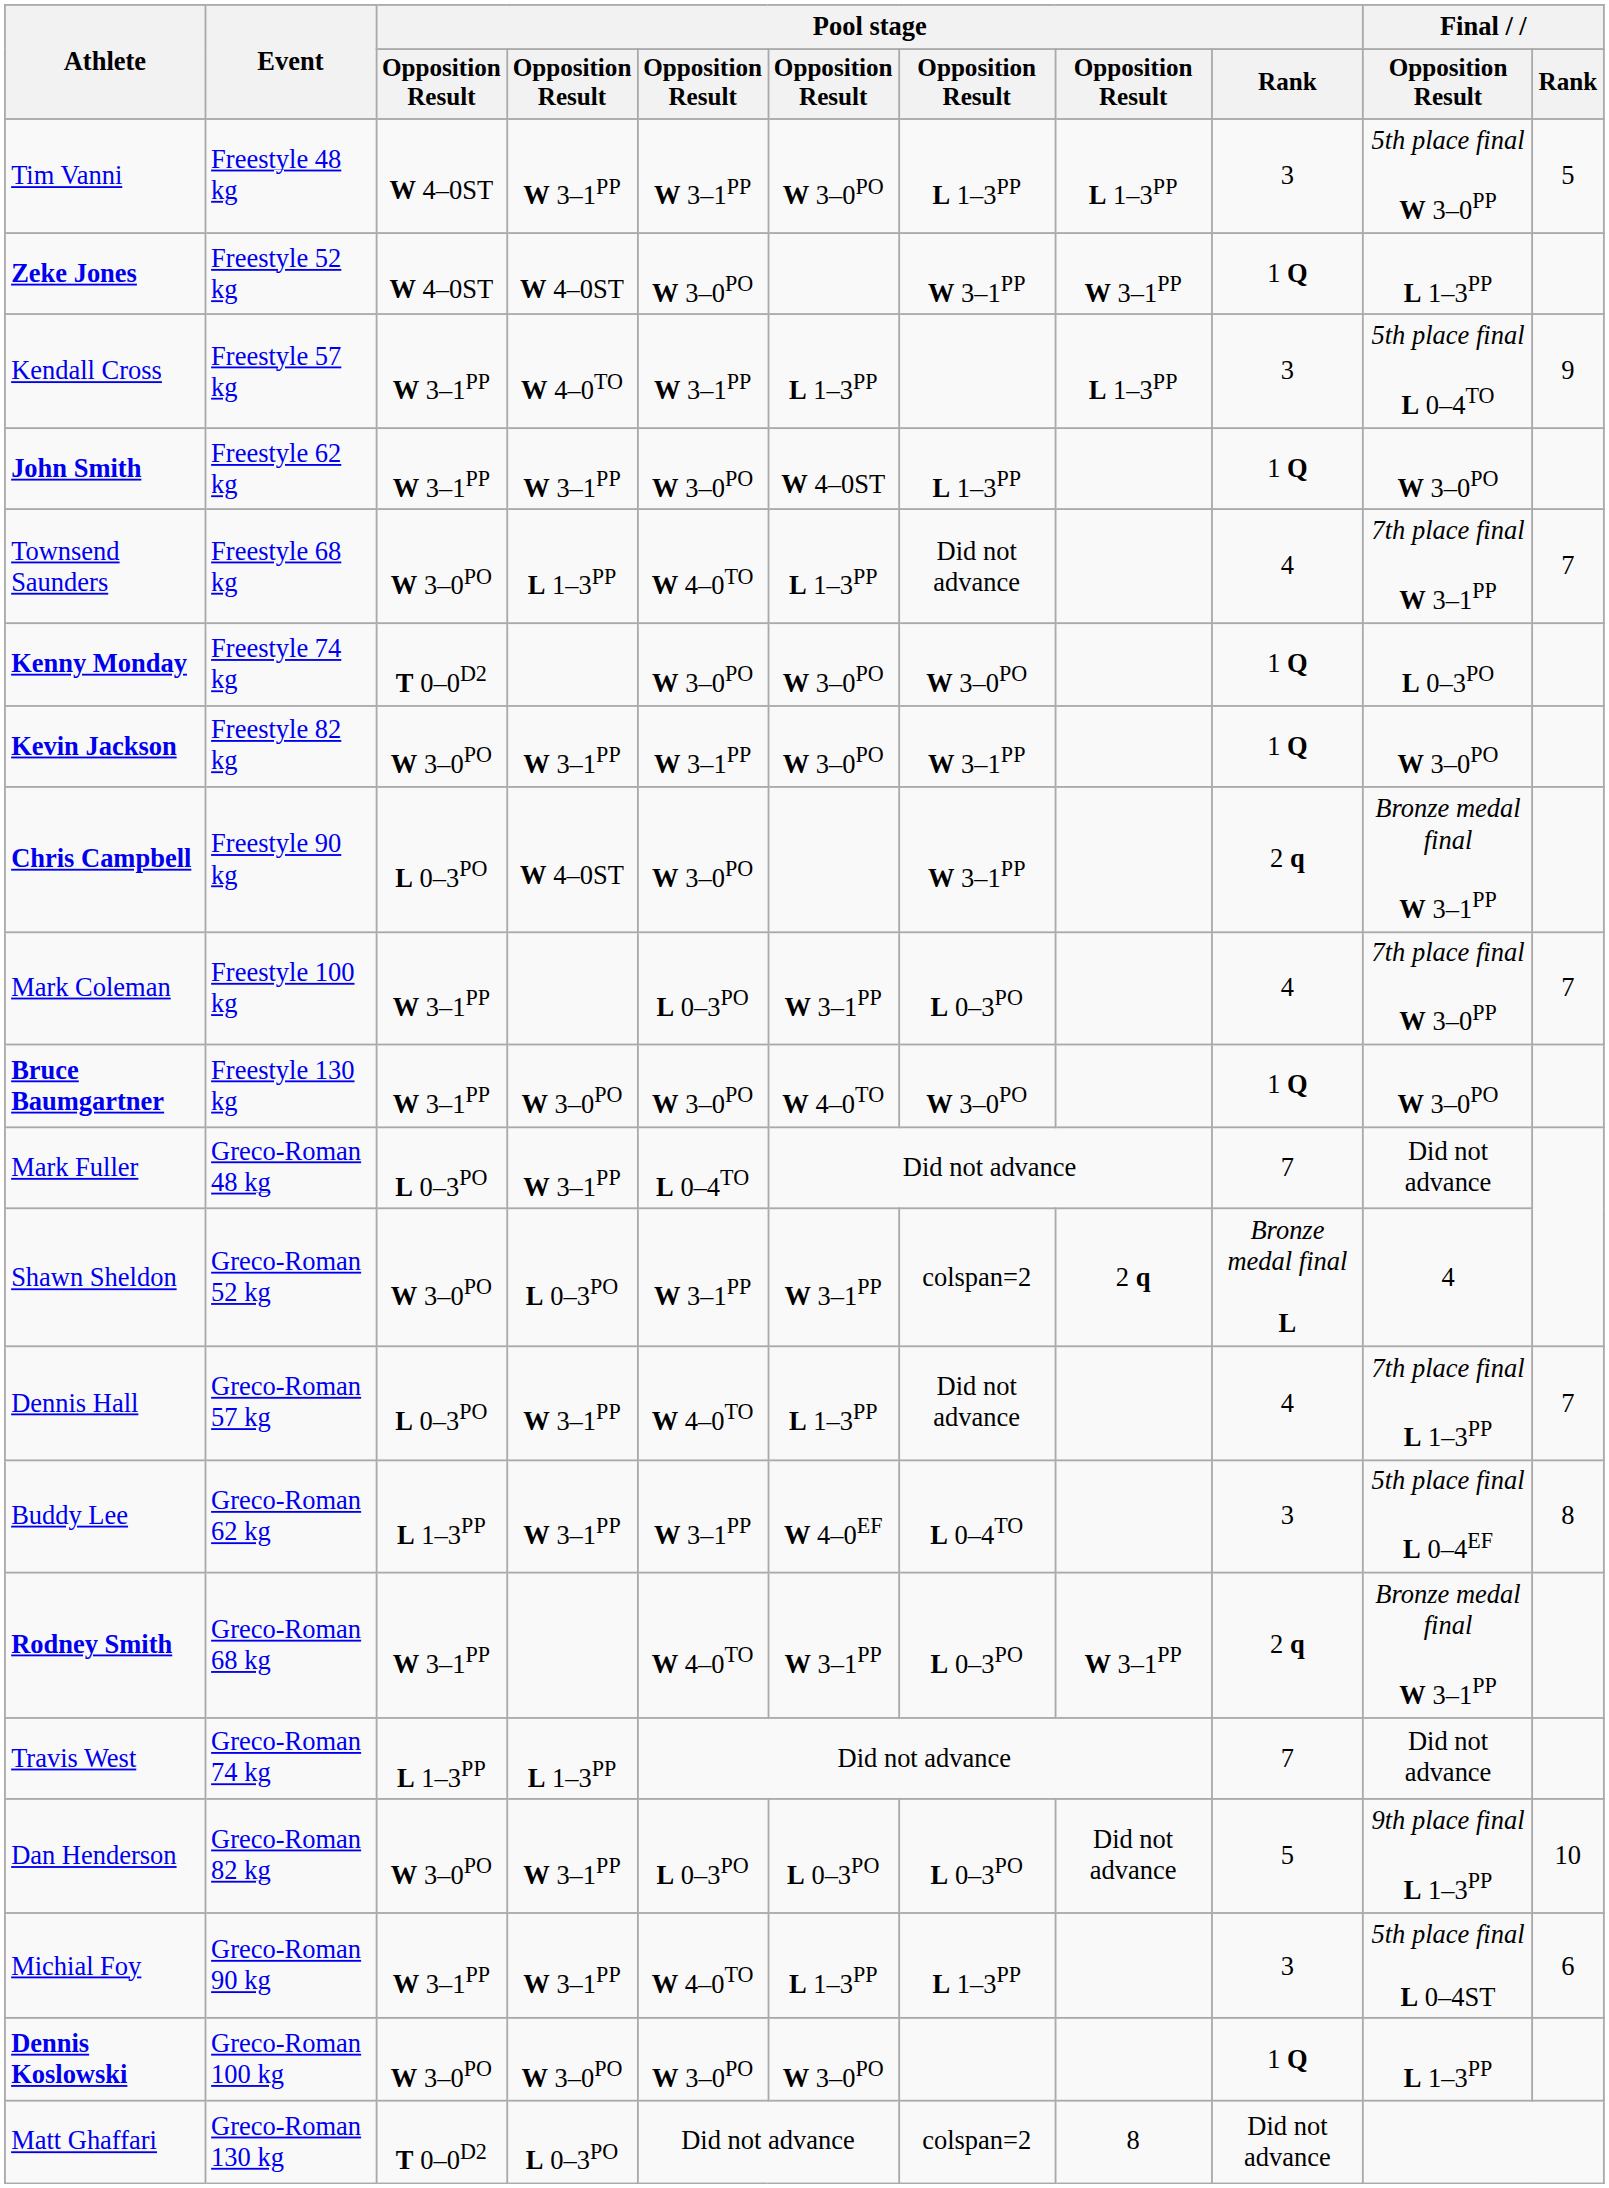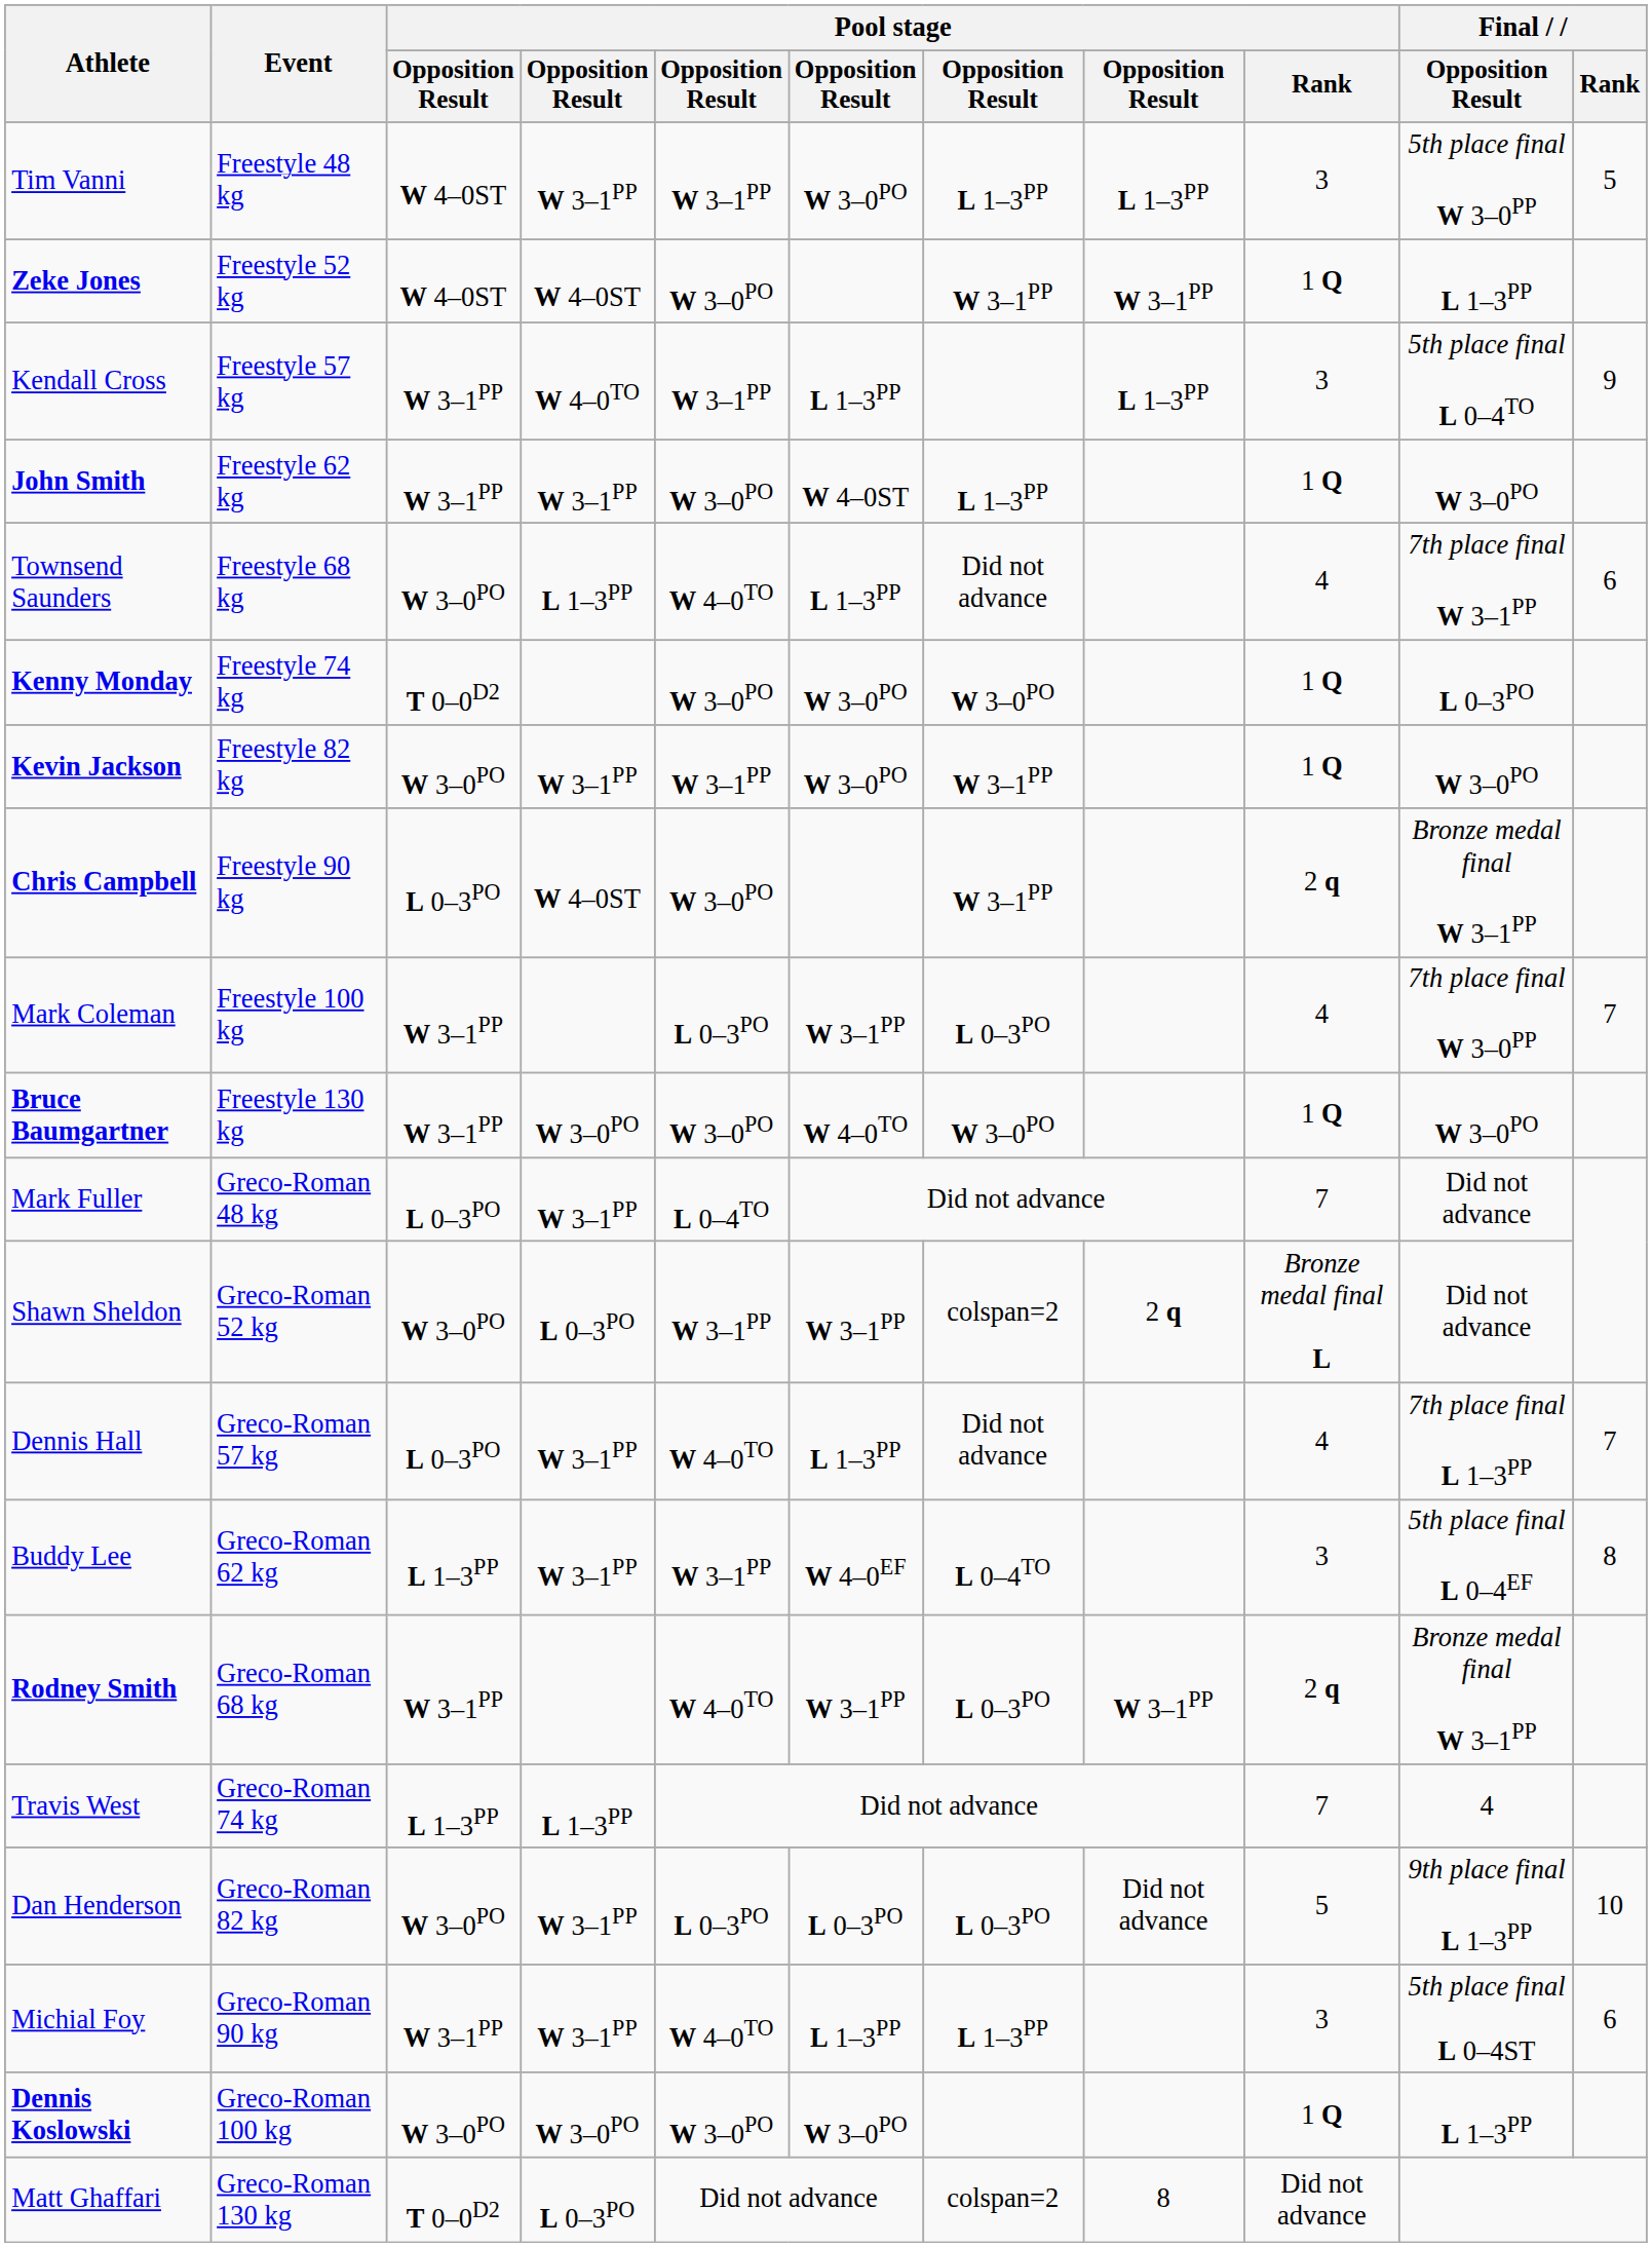Townsend Saunders | Final / Rank: 7 -> 6
Shawn Sheldon | Final / Opposition Result: 4 -> Did not advance
Travis West | Final / Opposition Result: Did not advance -> 4
